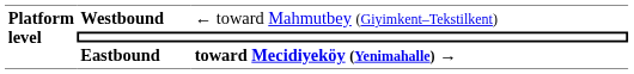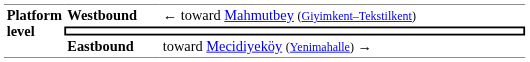Eastbound | column 3: bold -> normal
